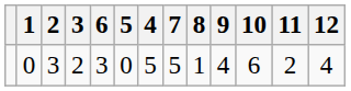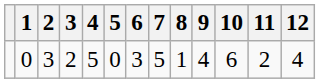columns swapped: 4 <-> 6
